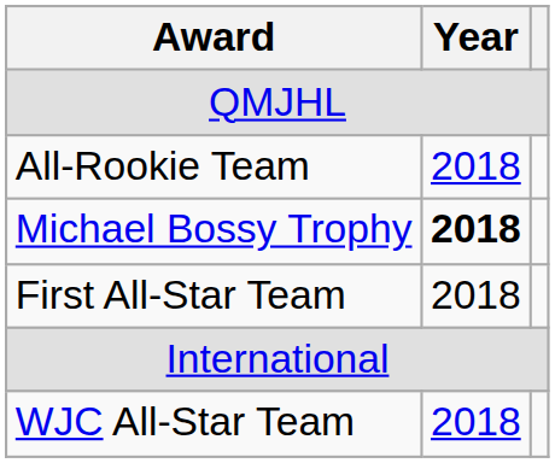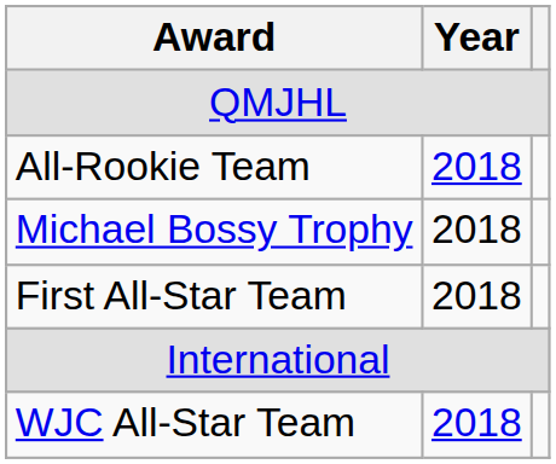Michael Bossy Trophy | Year: bold -> normal
